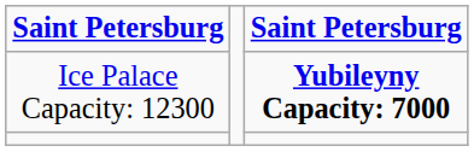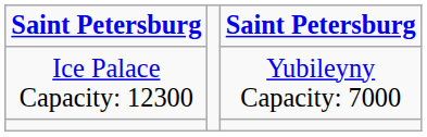Ice Palace Capacity: 12300 | column 3: bold -> normal
